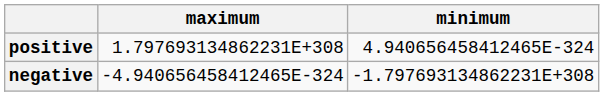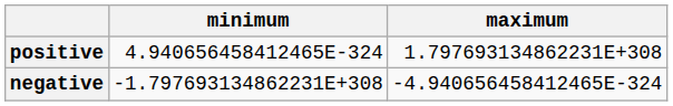columns swapped: maximum <-> minimum
